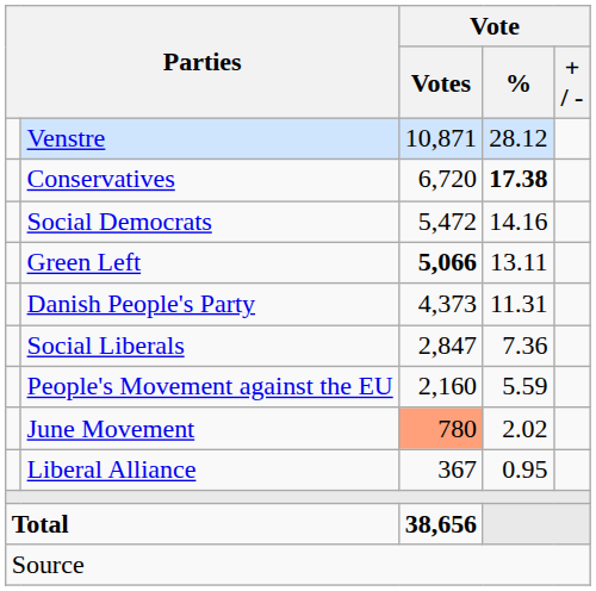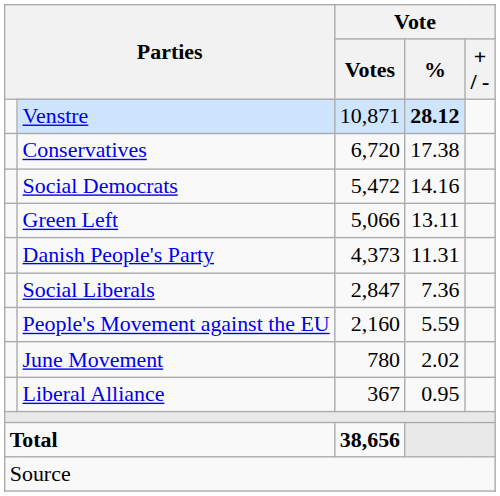Venstre | Vote / %: normal -> bold
Conservatives | Vote / %: bold -> normal
Green Left | Vote / Votes: bold -> normal
June Movement | Vote / Votes: lightsalmon background -> no background
